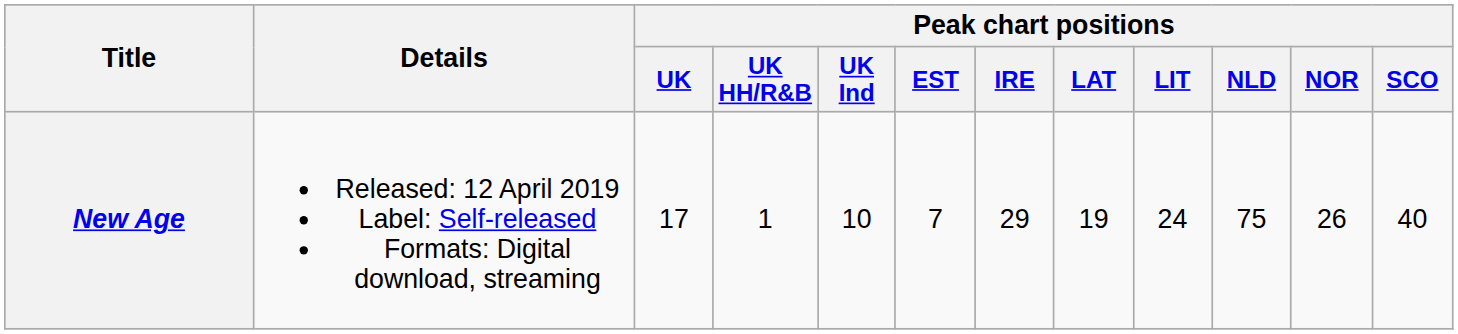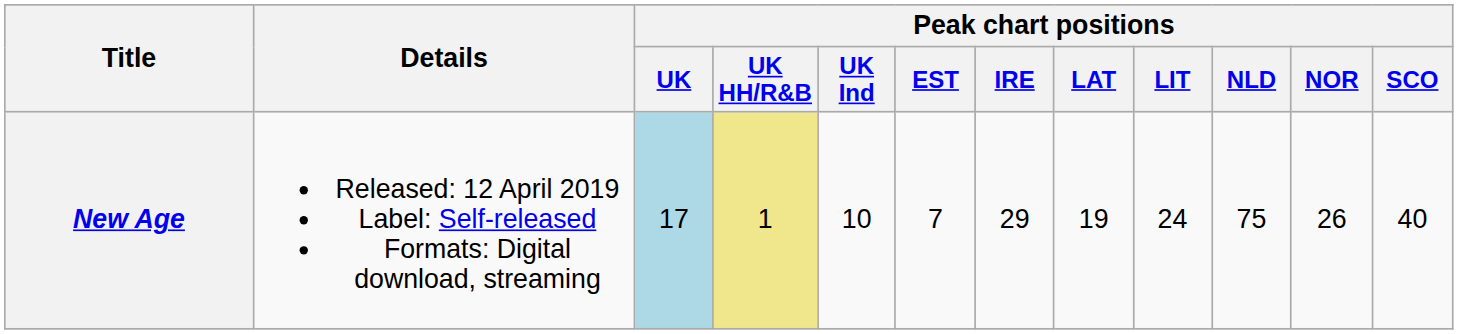New Age | Peak chart positions / UK: no background -> lightblue background
New Age | Peak chart positions / UK HH/R&B: no background -> khaki background
